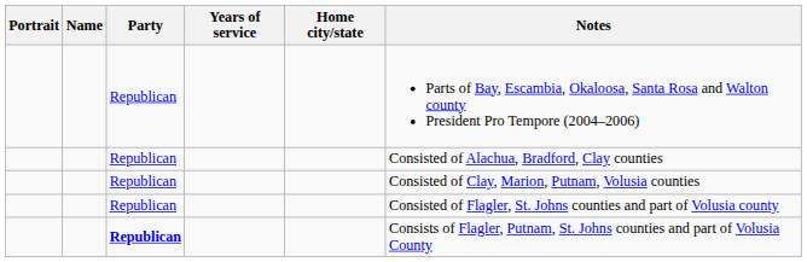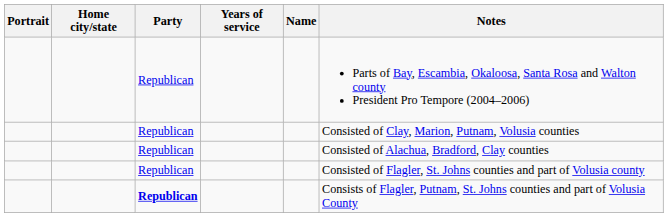columns swapped: Name <-> Home city/state
row 3 | Notes: Consisted of Alachua, Bradford, Clay counties -> Consisted of Clay, Marion, Putnam, Volusia counties
row 4 | Notes: Consisted of Clay, Marion, Putnam, Volusia counties -> Consisted of Alachua, Bradford, Clay counties
